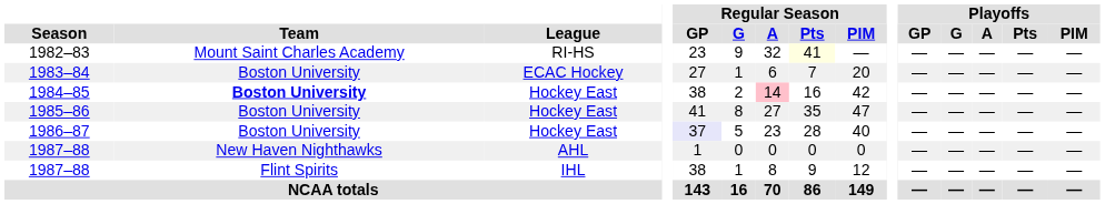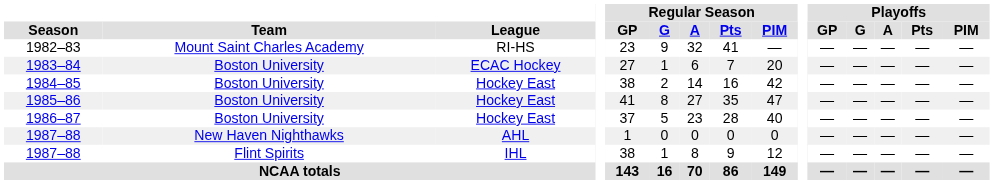1982–83 | Regular Season / Pts: lightyellow background -> no background
1984–85 | Team: bold -> normal
1984–85 | Regular Season / A: pink background -> no background
1986–87 | Regular Season / GP: lavender background -> no background
